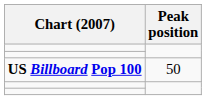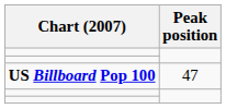row 4 | Peak position: 50 -> 47
